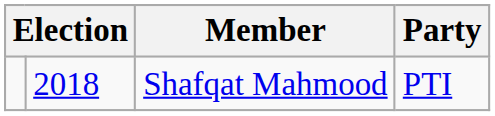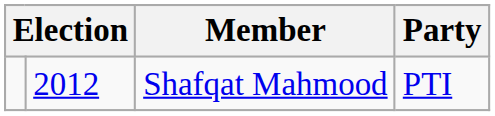Shafqat Mahmood | column 2: 2018 -> 2012
